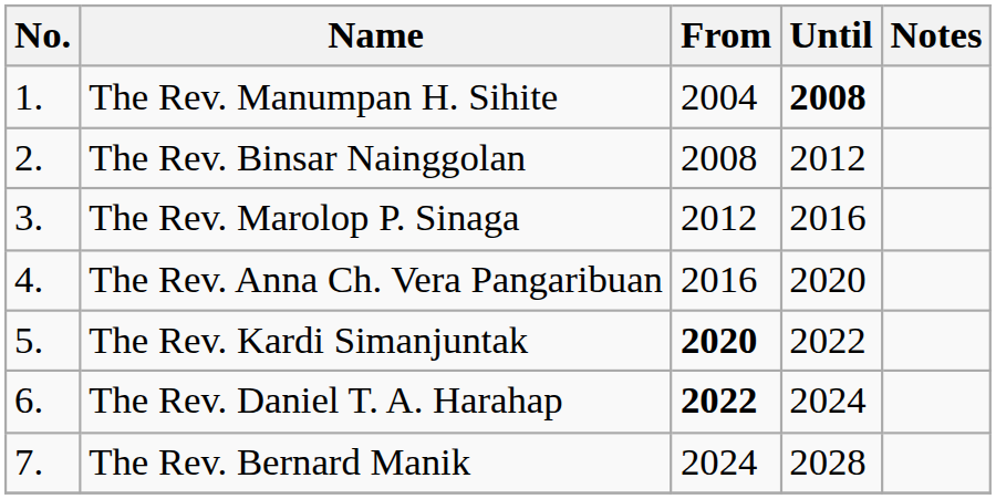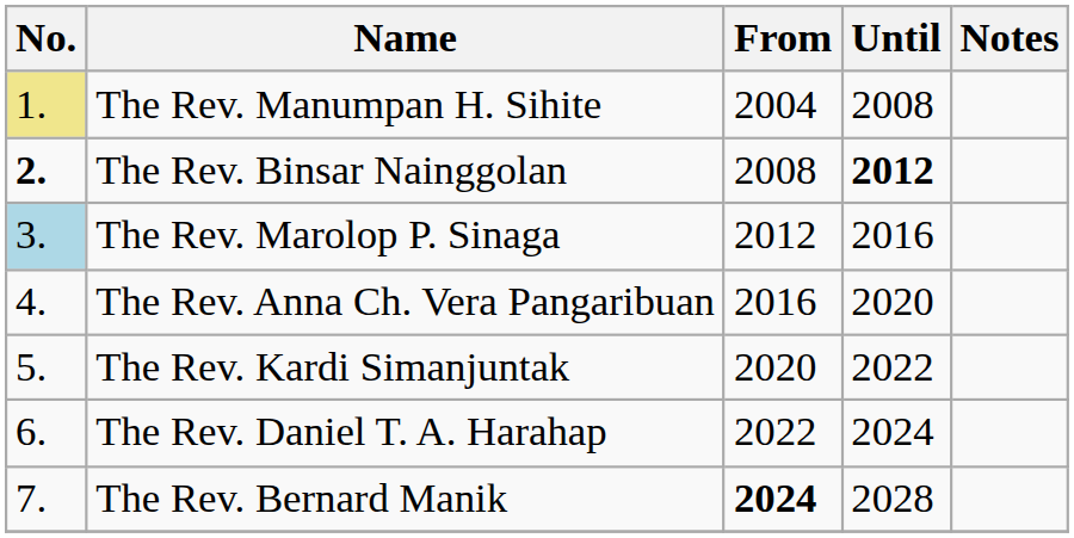The Rev. Manumpan H. Sihite | No.: no background -> khaki background
The Rev. Manumpan H. Sihite | Until: bold -> normal
The Rev. Binsar Nainggolan | No.: normal -> bold
The Rev. Binsar Nainggolan | Until: normal -> bold
The Rev. Marolop P. Sinaga | No.: no background -> lightblue background
The Rev. Kardi Simanjuntak | From: bold -> normal
The Rev. Daniel T. A. Harahap | From: bold -> normal
The Rev. Bernard Manik | From: normal -> bold
